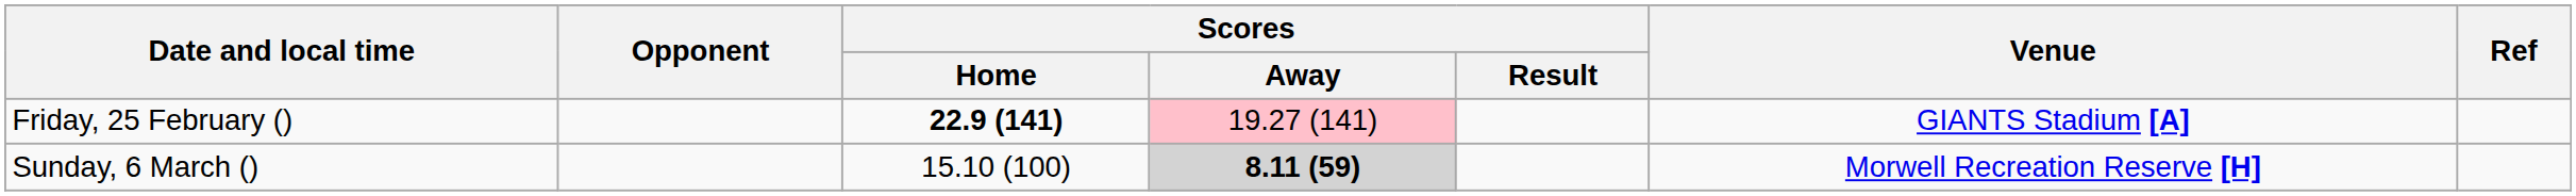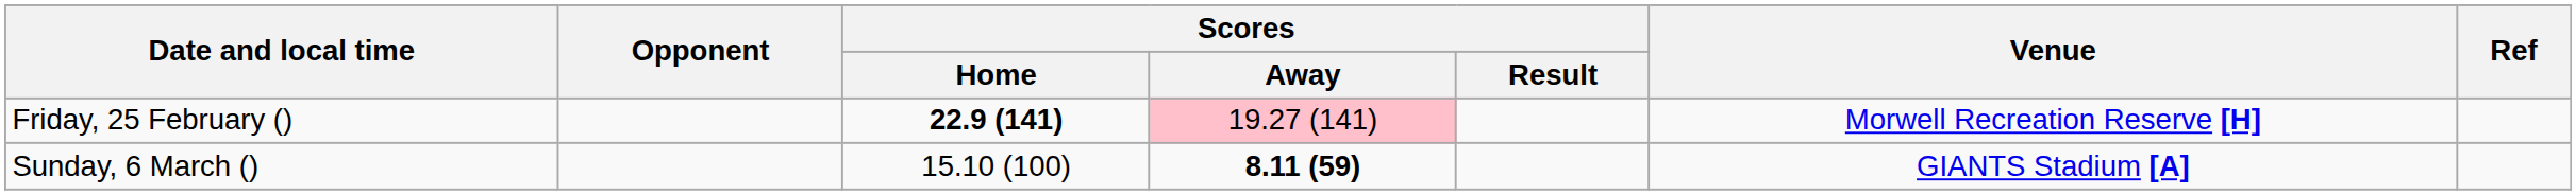Friday, 25 February () | Venue: GIANTS Stadium [A] -> Morwell Recreation Reserve [H]
Sunday, 6 March () | Scores / Away: lightgrey background -> no background
Sunday, 6 March () | Venue: Morwell Recreation Reserve [H] -> GIANTS Stadium [A]
